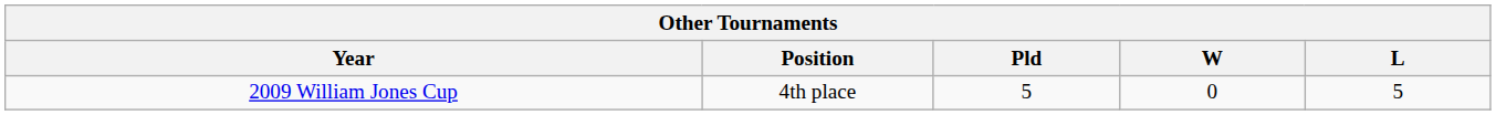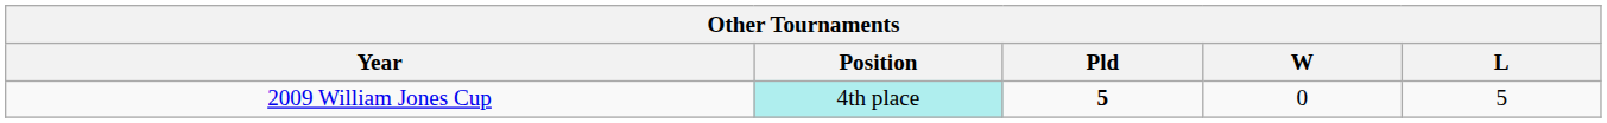2009 William Jones Cup | Position: no background -> paleturquoise background
2009 William Jones Cup | Pld: normal -> bold
